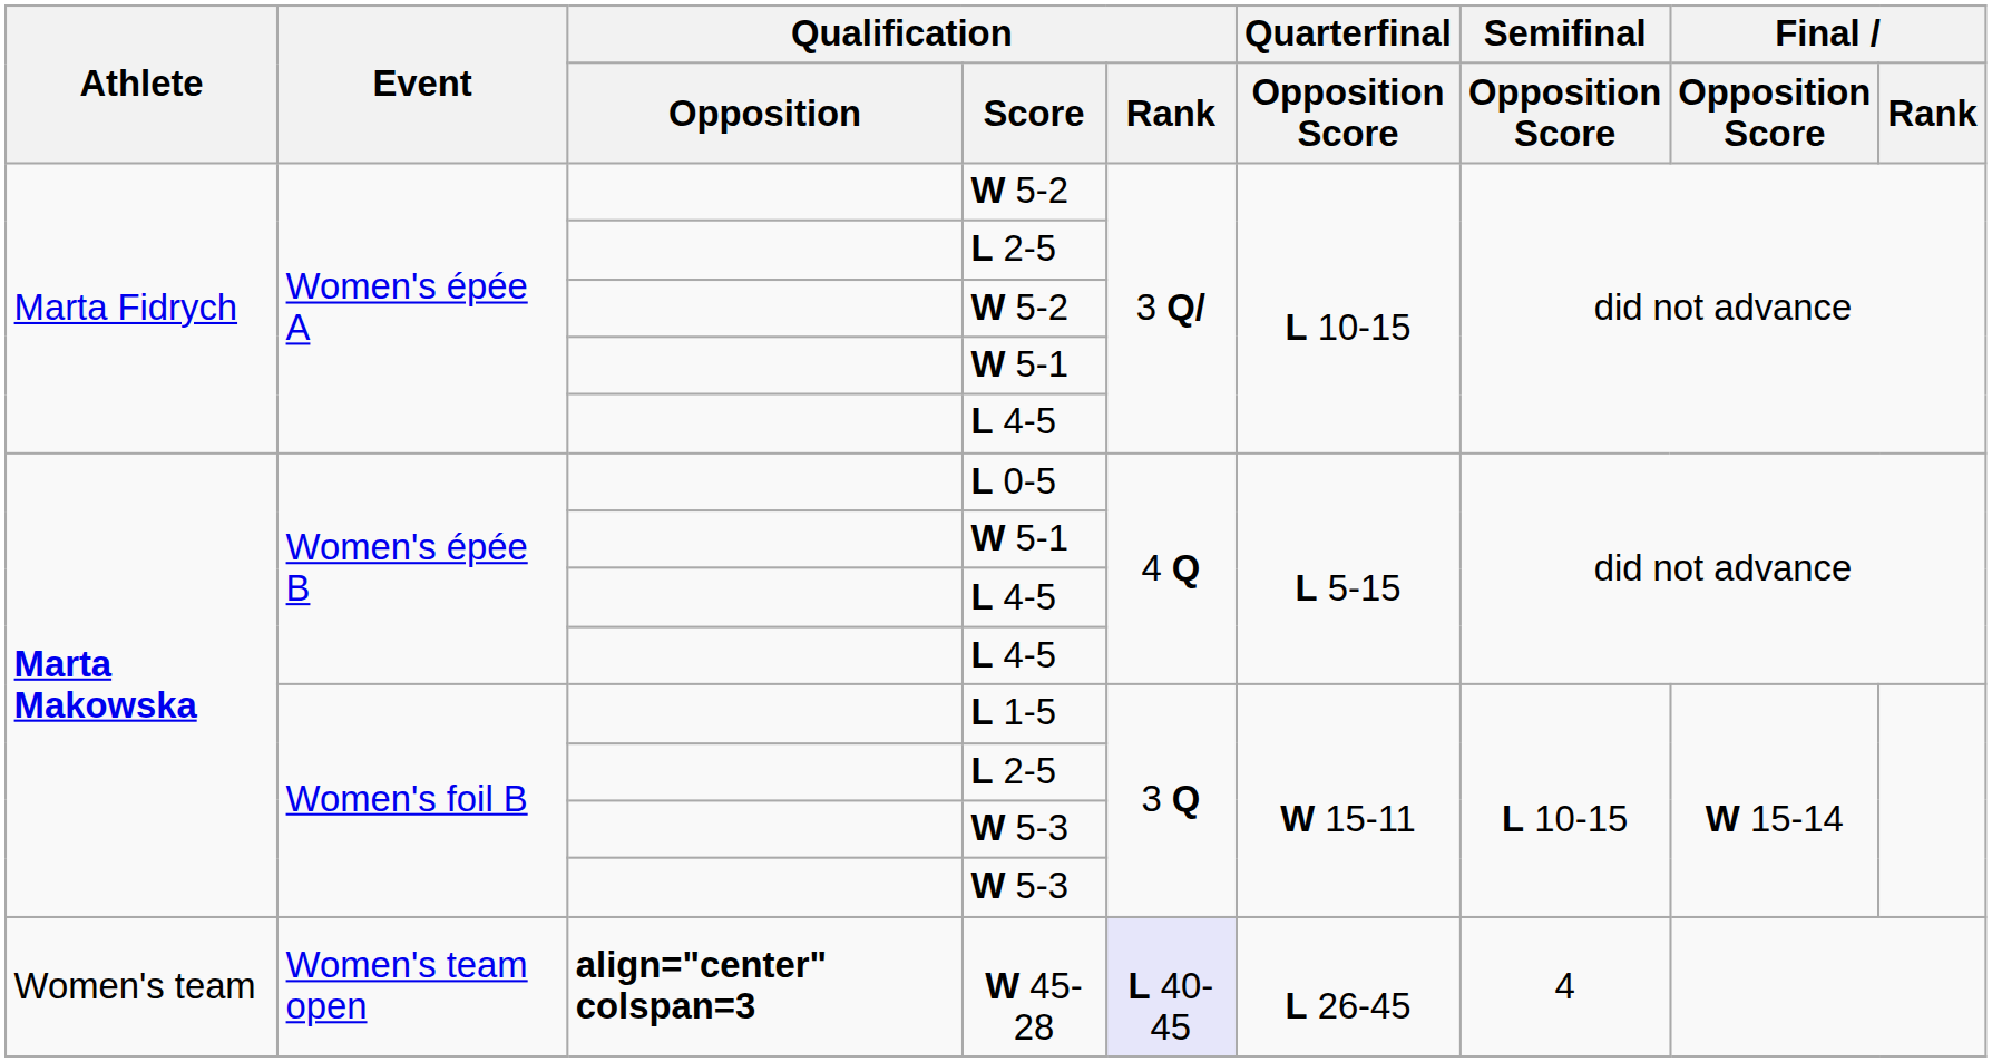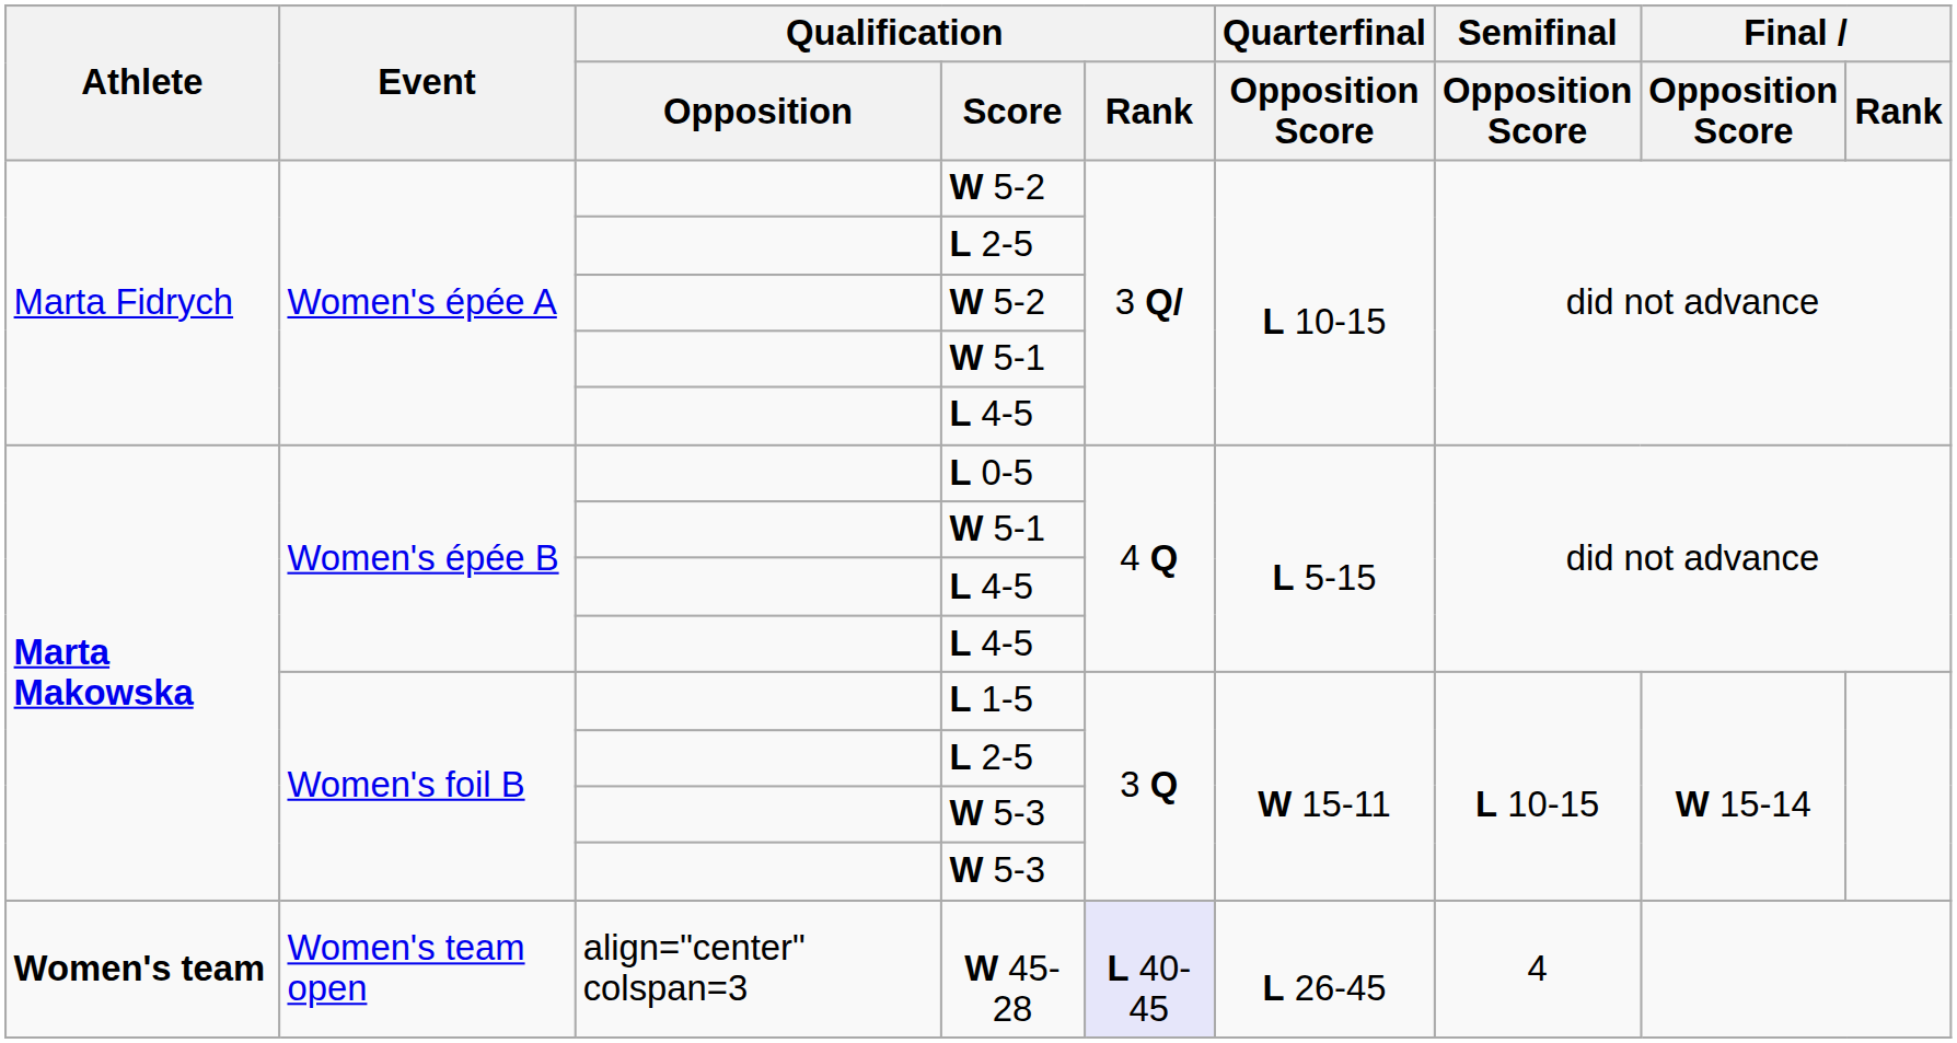W 45-28 | Athlete: normal -> bold
W 45-28 | Qualification / Opposition: bold -> normal
